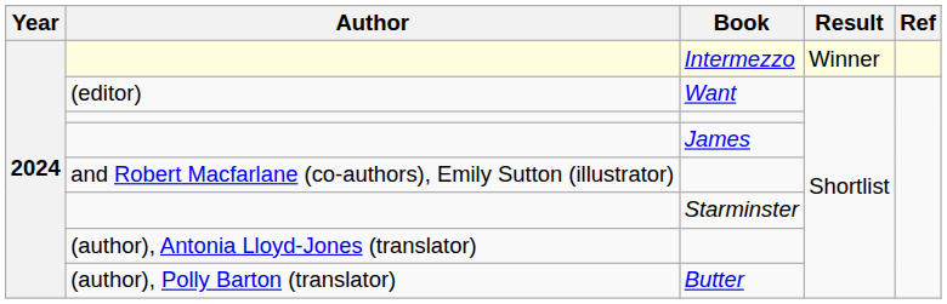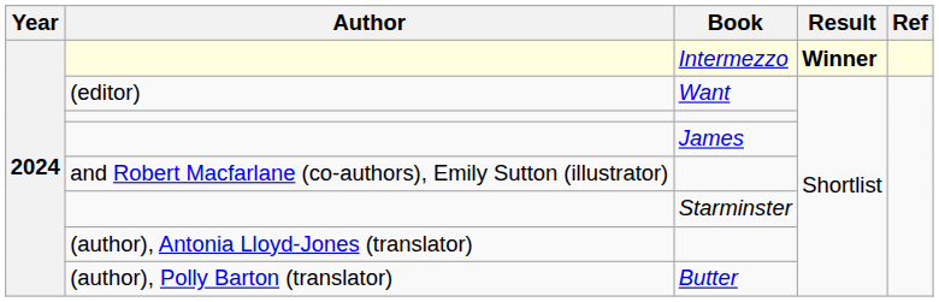Intermezzo | Result: normal -> bold
